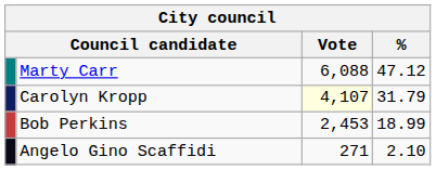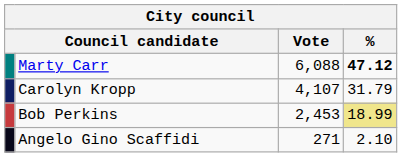Marty Carr | %: normal -> bold
Carolyn Kropp | Vote: lightyellow background -> no background
Bob Perkins | %: no background -> khaki background
